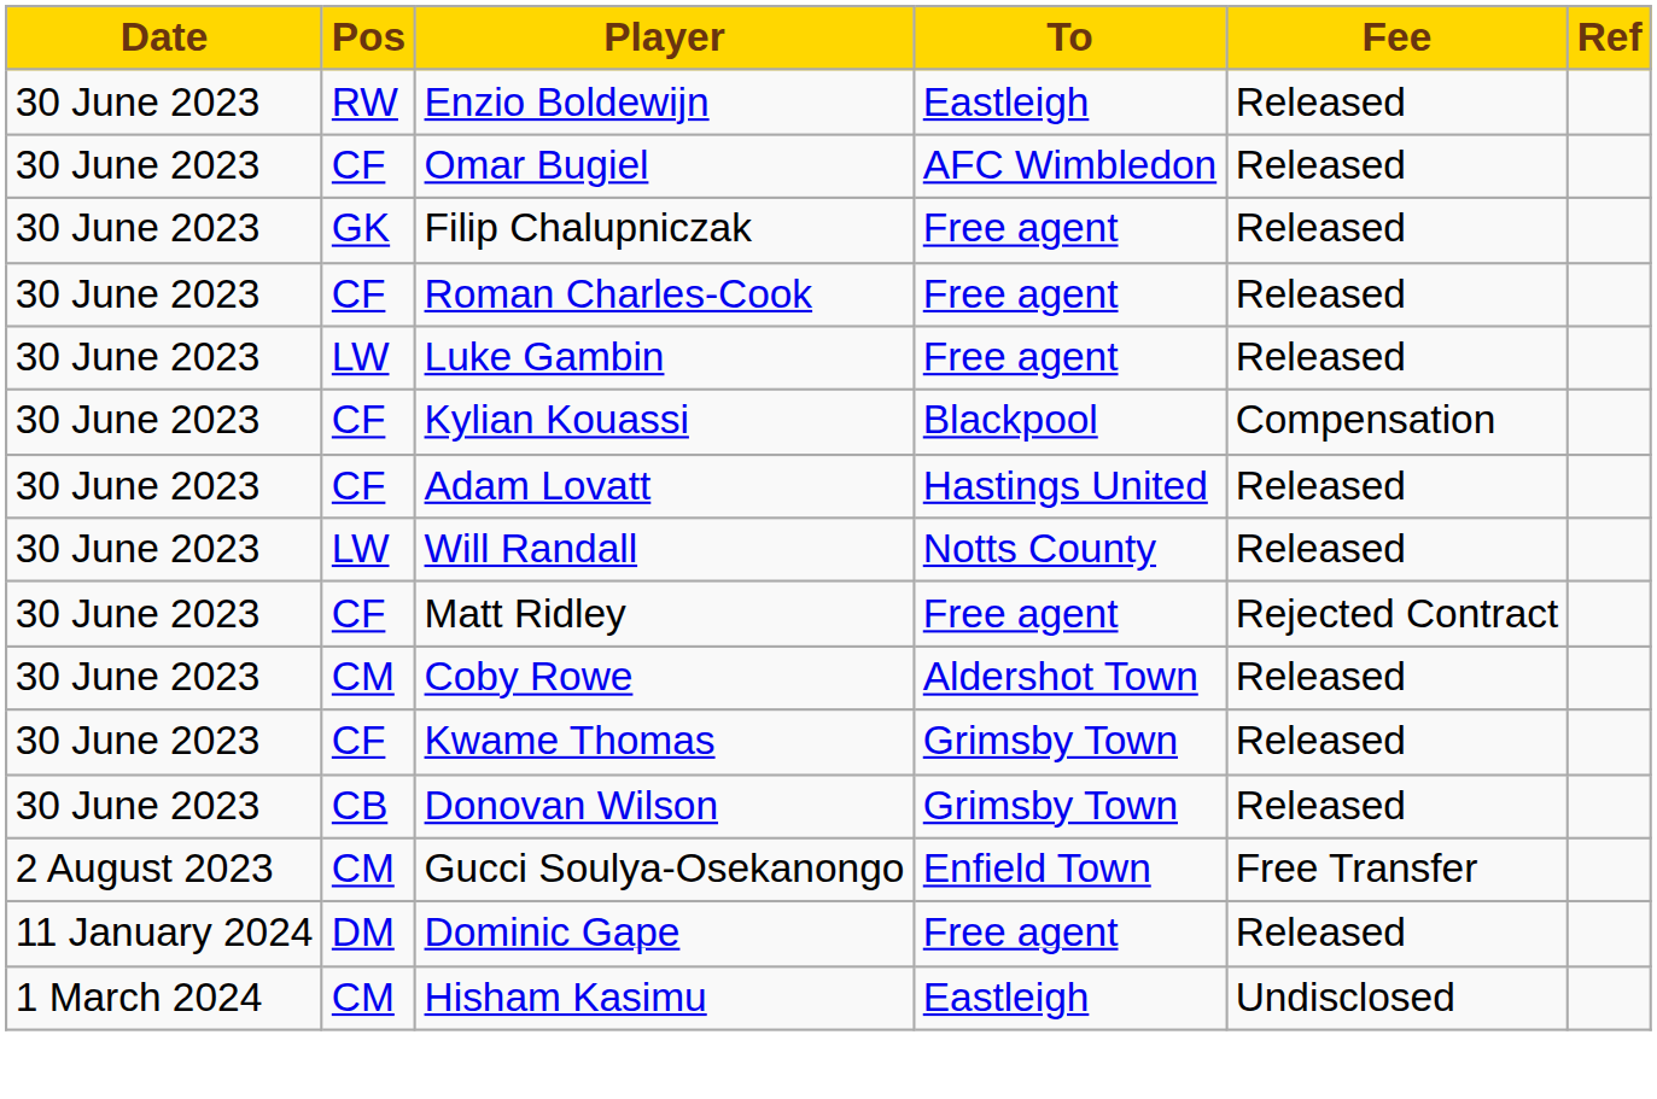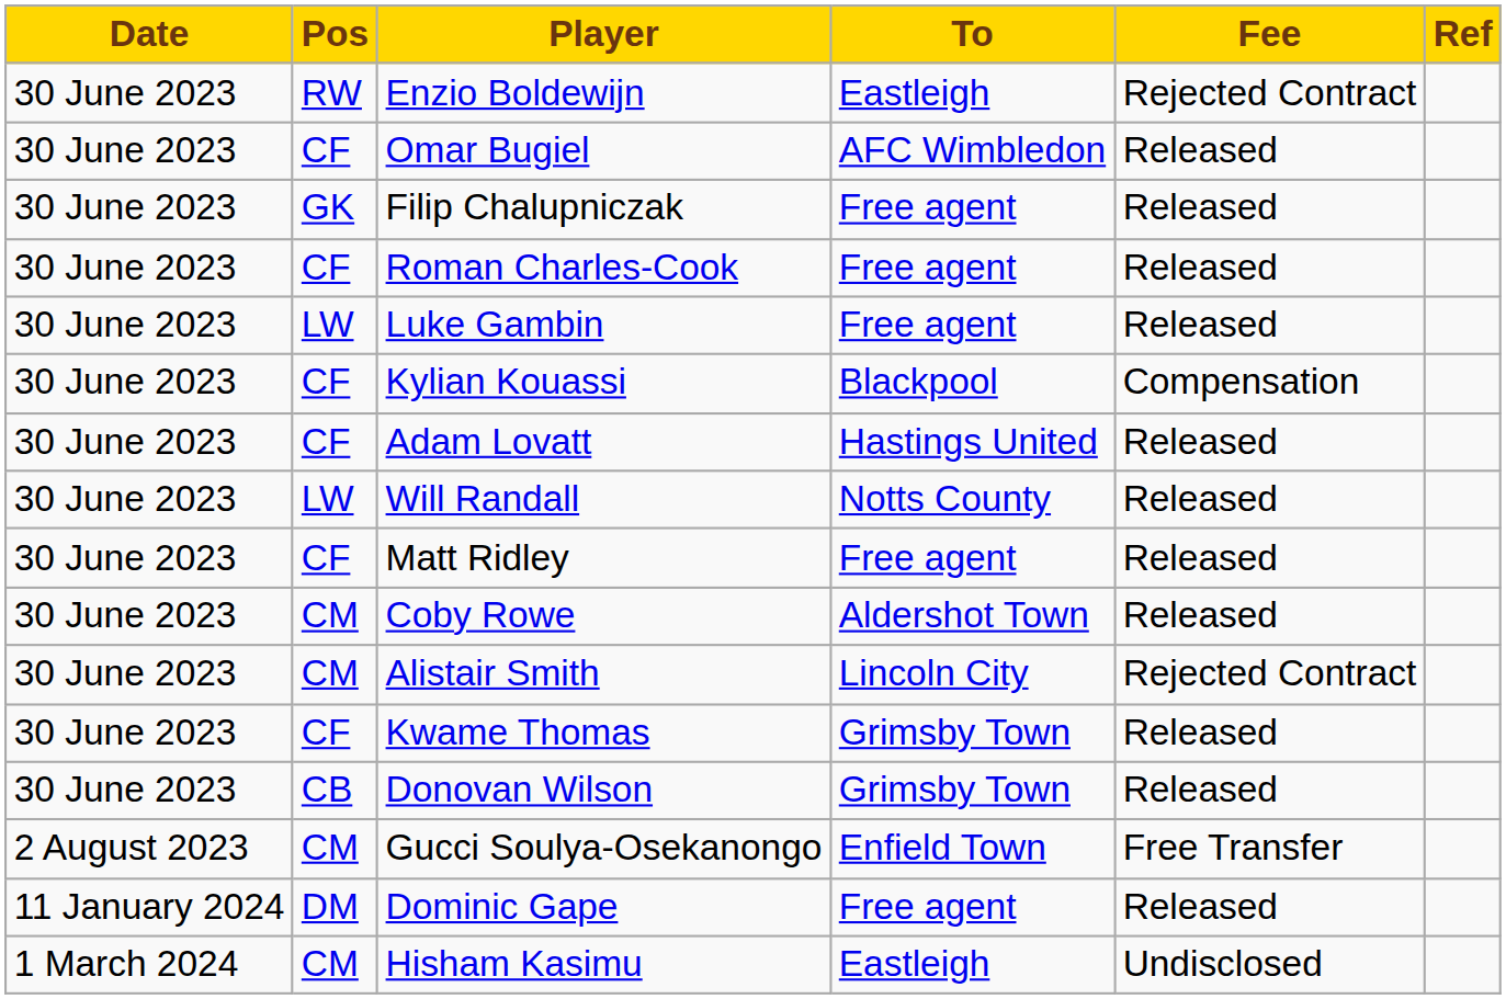Enzio Boldewijn | Fee: Released -> Rejected Contract
Matt Ridley | Fee: Rejected Contract -> Released
+ row: 30 June 2023 | CM | Alistair Smith | Lincoln City | Rejected Contract
